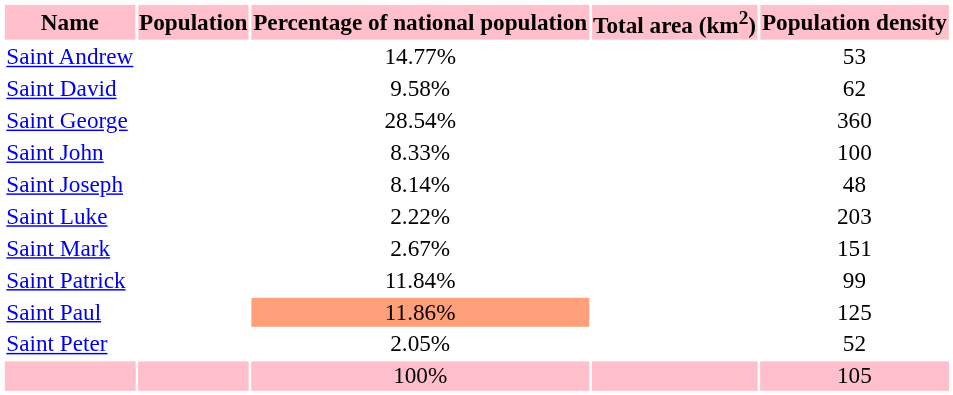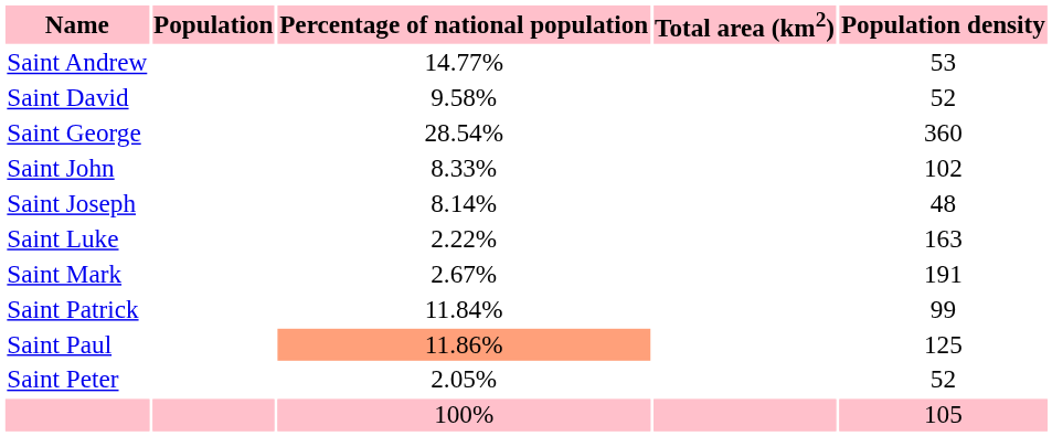Saint David | Population density: 62 -> 52
Saint John | Population density: 100 -> 102
Saint Luke | Population density: 203 -> 163
Saint Mark | Population density: 151 -> 191
